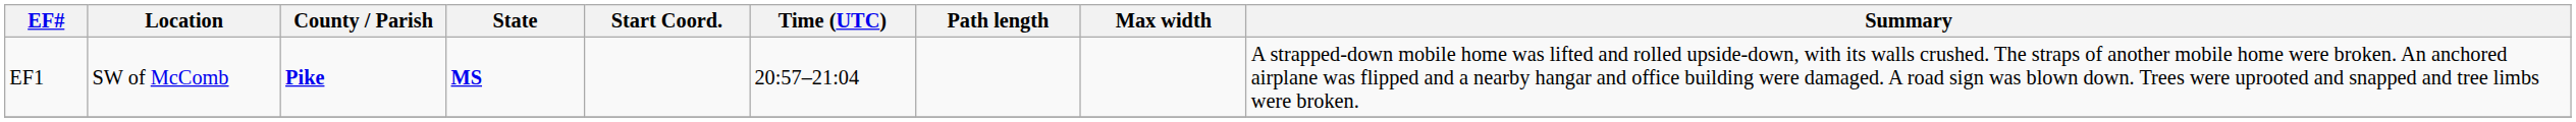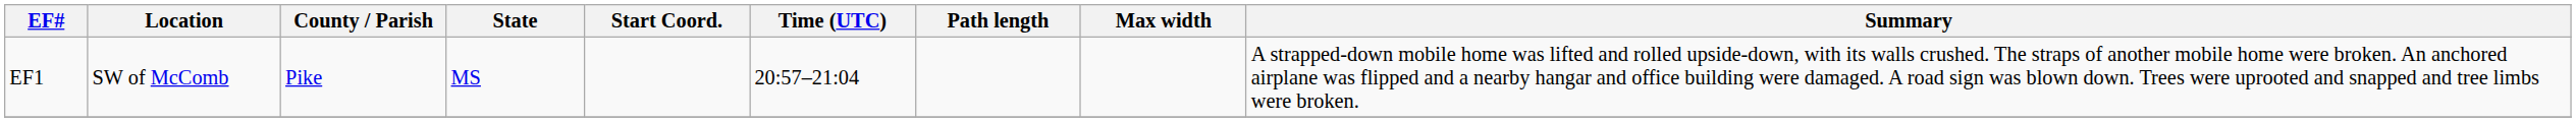EF1 | County / Parish: bold -> normal
EF1 | State: bold -> normal
